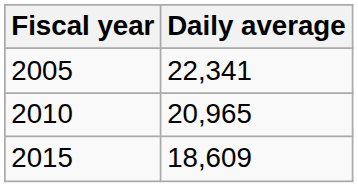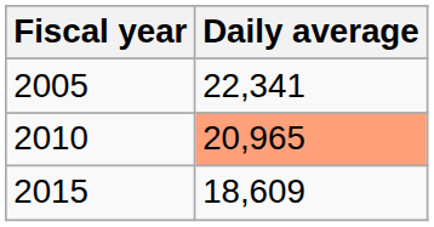2010 | Daily average: no background -> lightsalmon background
